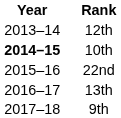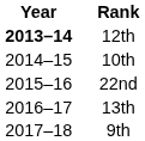12th | Year: normal -> bold
10th | Year: bold -> normal
